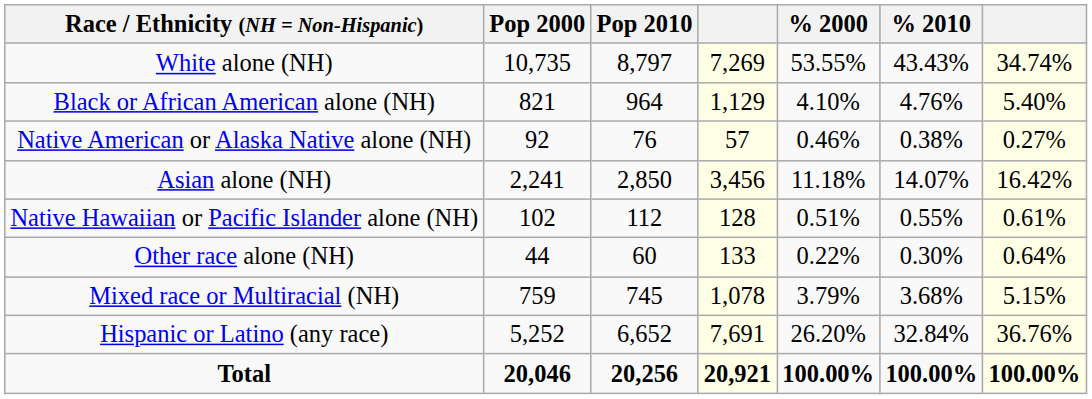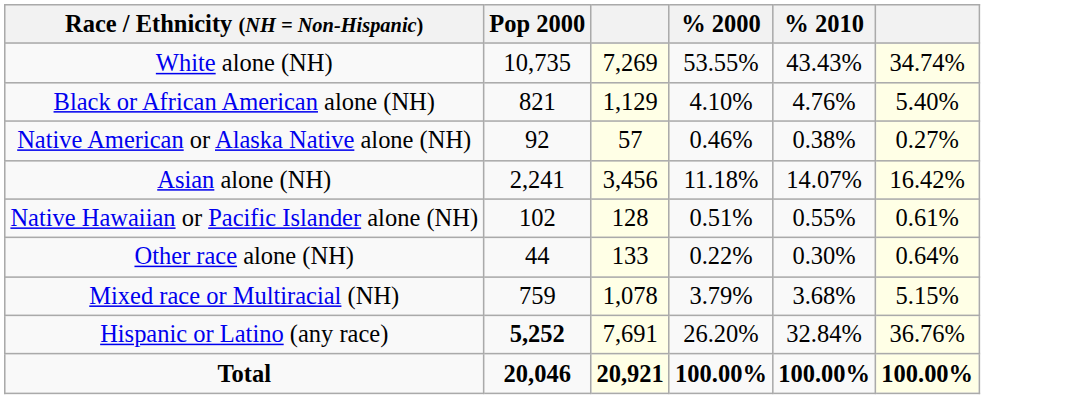- column: Pop 2010 | 8,797 | 964 | 76 | 2,850 | 112 | 60 | 745 | 6,652 | 20,256
Hispanic or Latino (any race) | Pop 2000: normal -> bold
